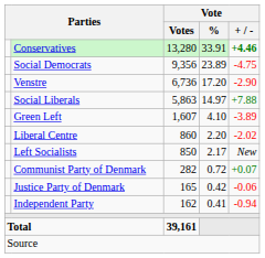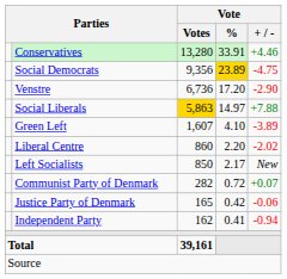Conservatives | Vote / + / -: bold -> normal
Social Democrats | Vote / %: no background -> gold background
Social Liberals | Vote / Votes: no background -> gold background
